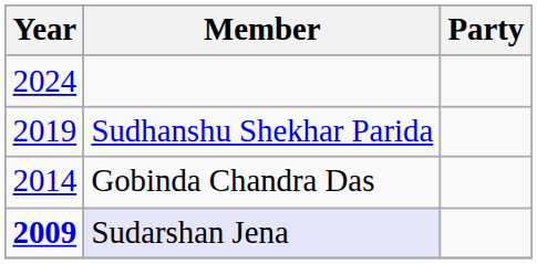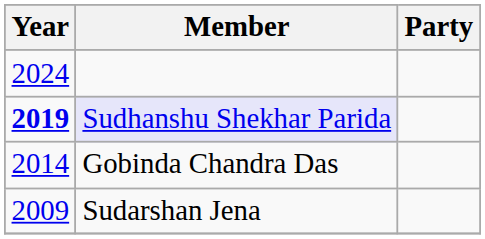Sudhanshu Shekhar Parida | Year: normal -> bold
Sudhanshu Shekhar Parida | Member: no background -> lavender background
Sudarshan Jena | Year: bold -> normal
Sudarshan Jena | Member: lavender background -> no background
